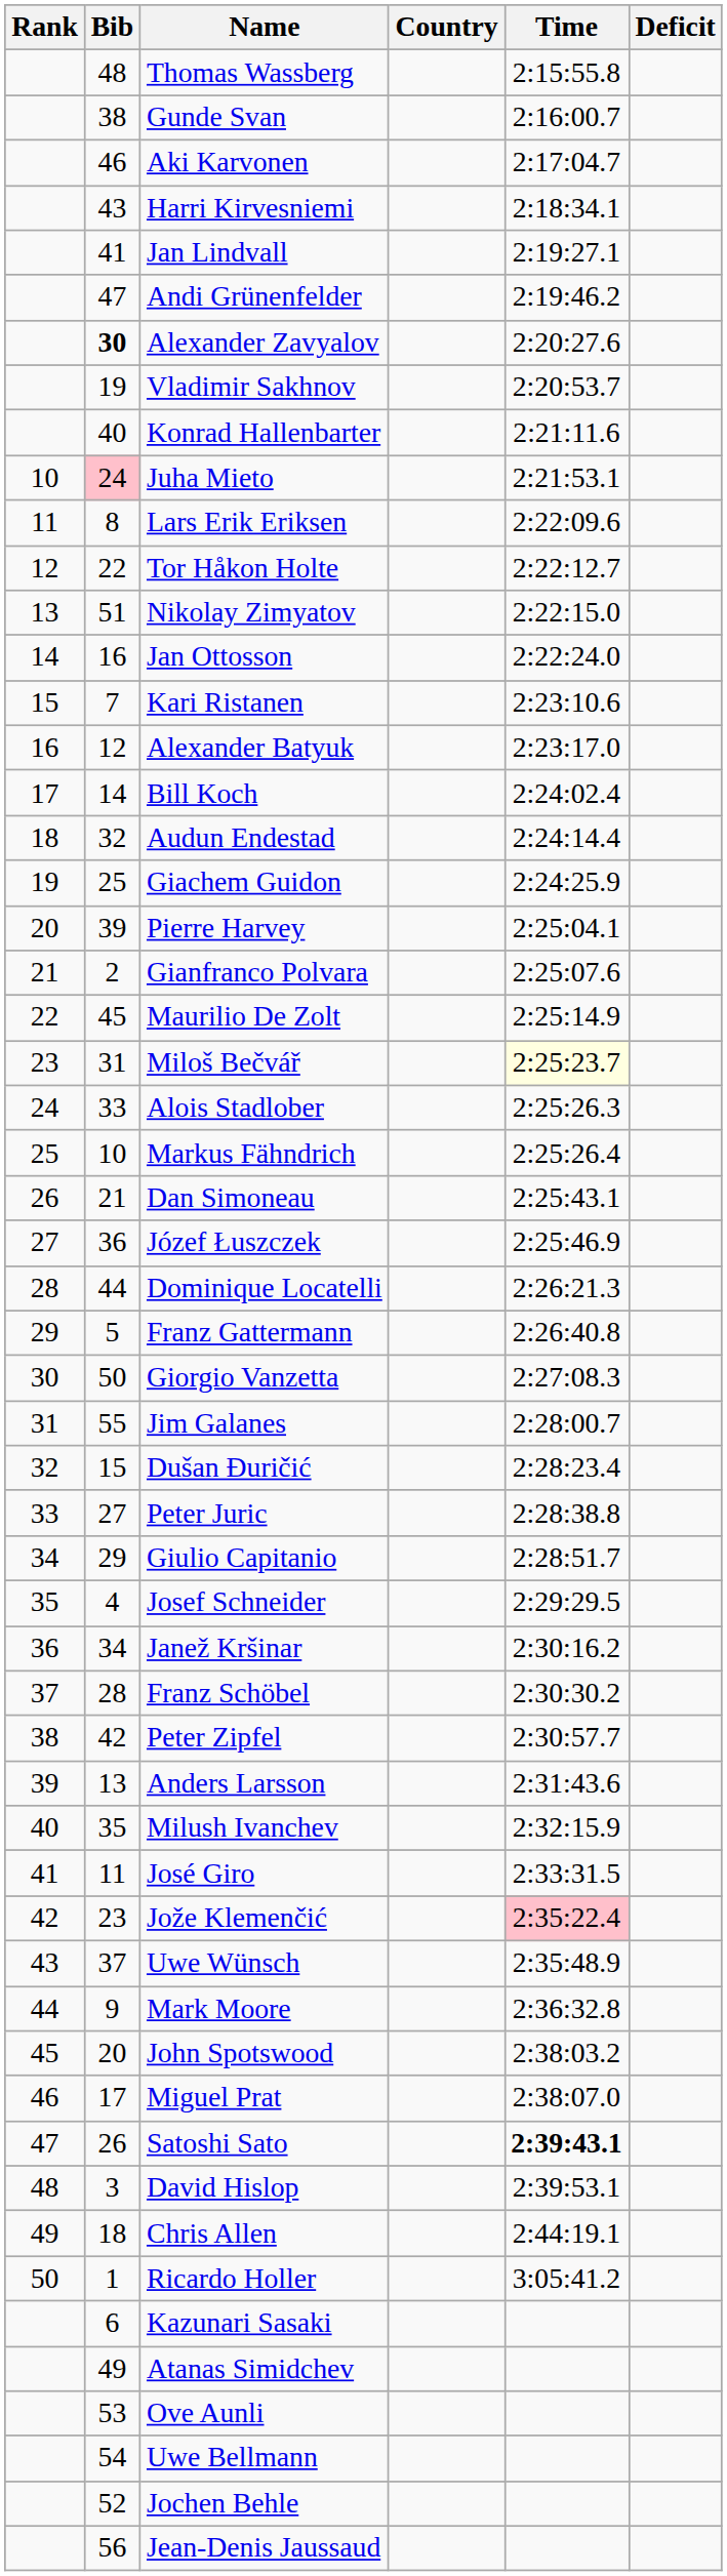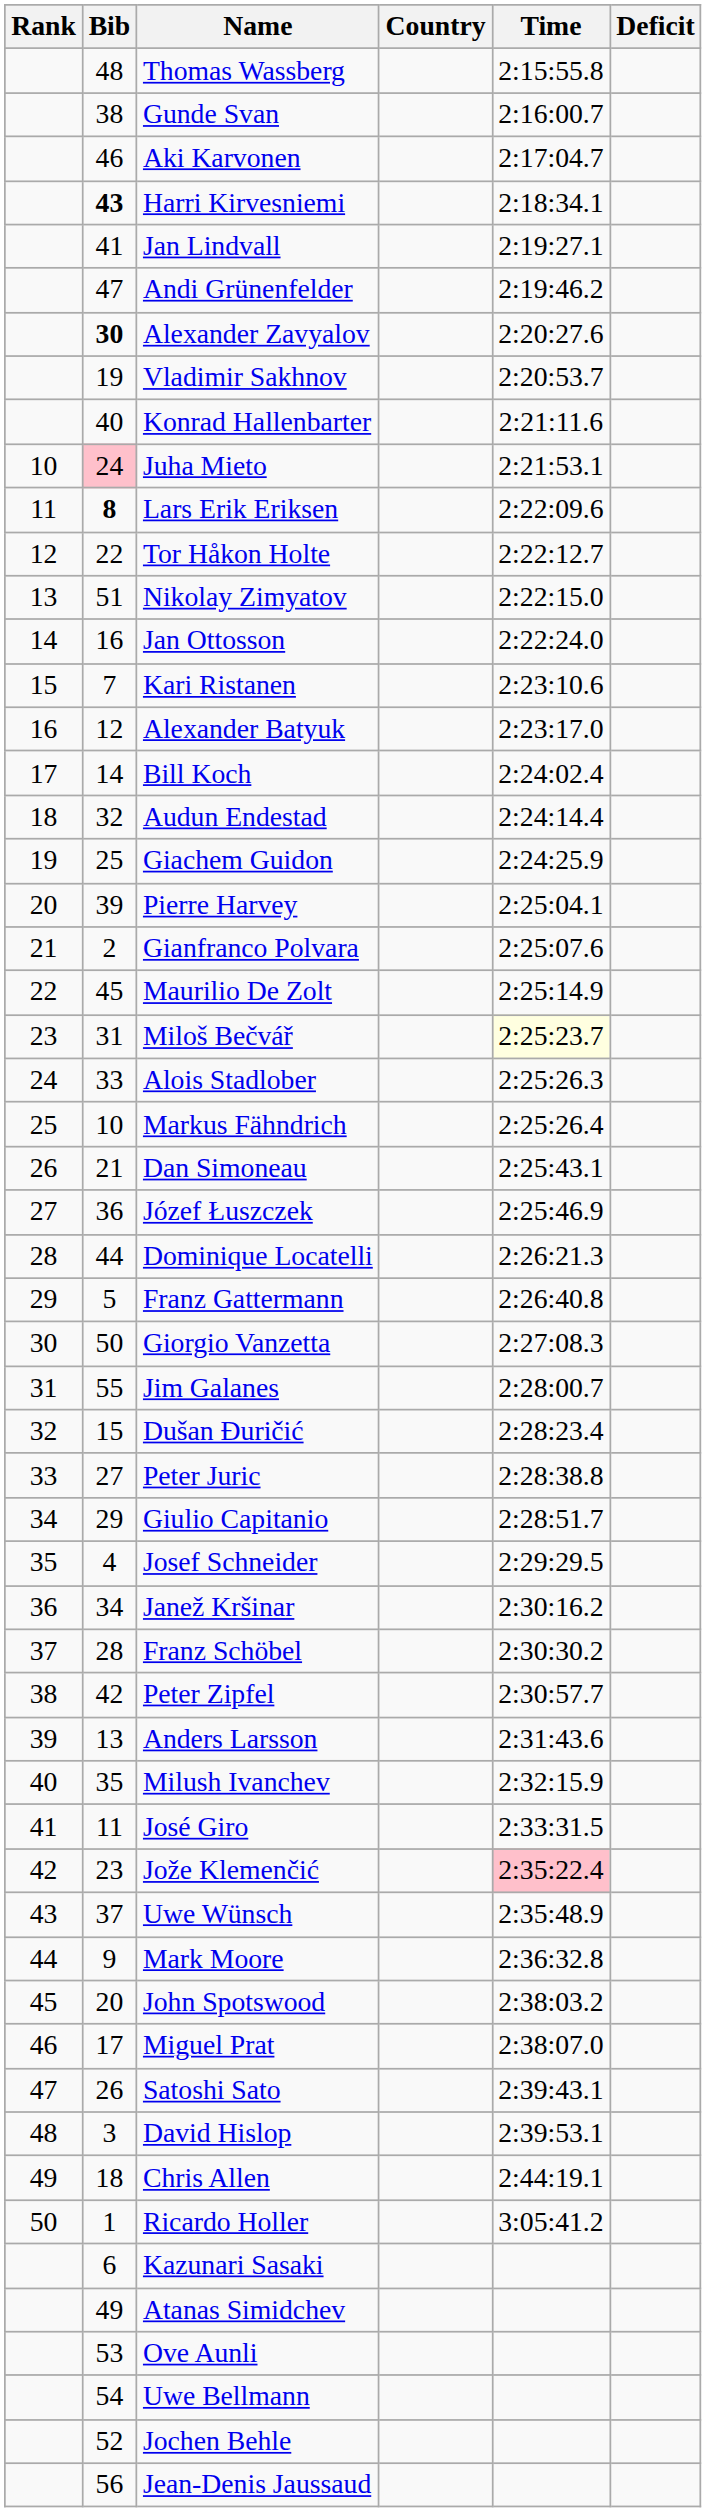Harri Kirvesniemi | Bib: normal -> bold
Lars Erik Eriksen | Bib: normal -> bold
Satoshi Sato | Time: bold -> normal
